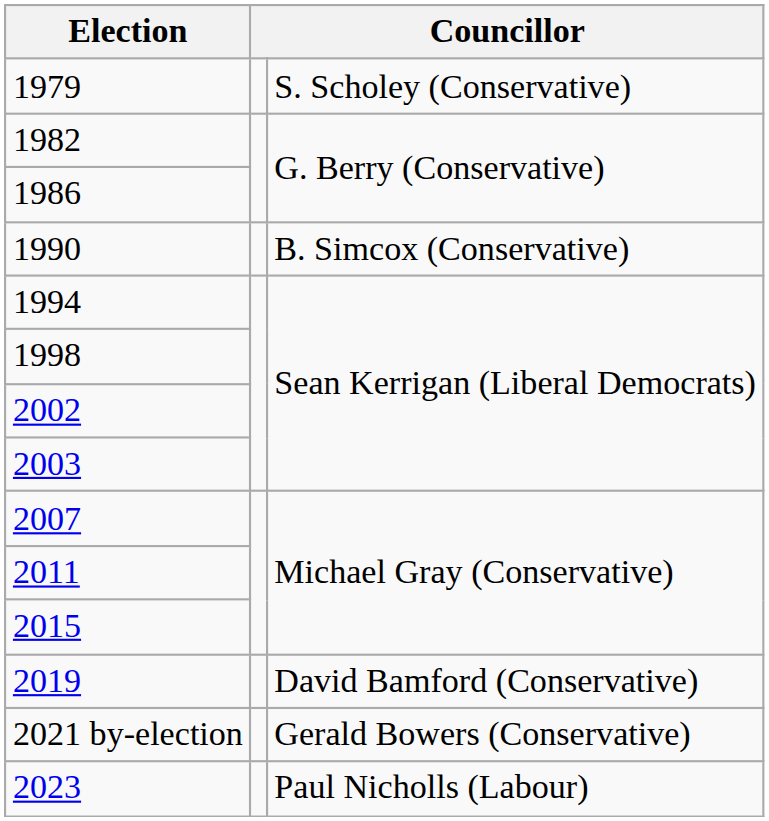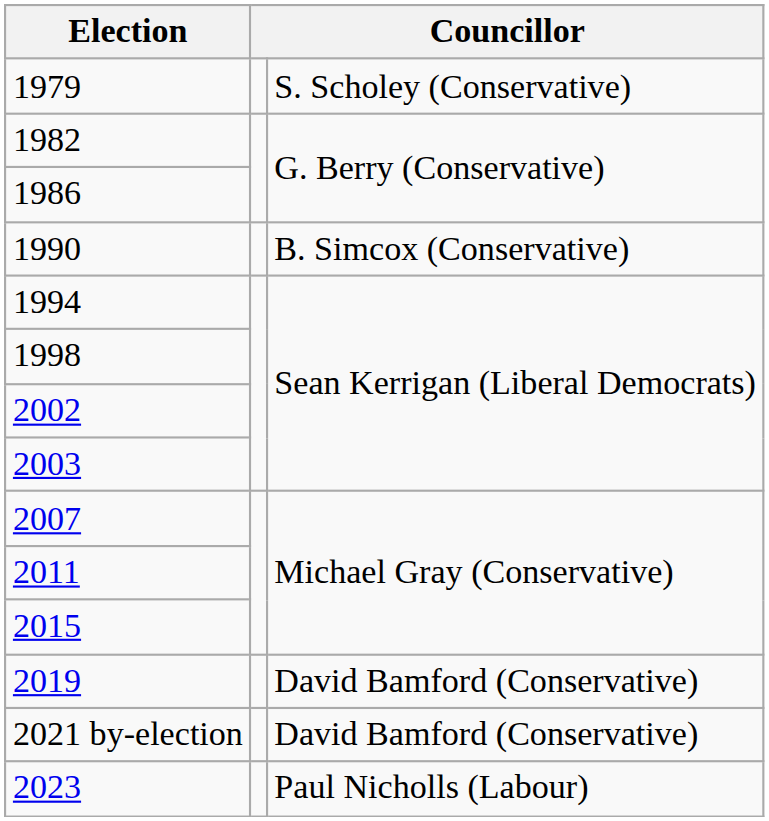2021 by-election | column 3: Gerald Bowers (Conservative) -> David Bamford (Conservative)
